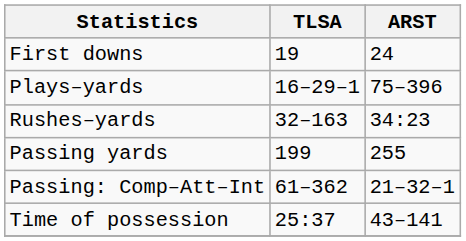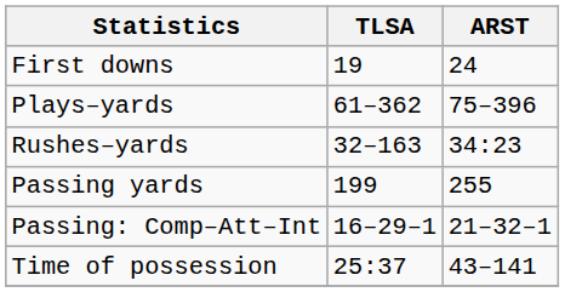Plays–yards | TLSA: 16–29–1 -> 61–362
Passing: Comp–Att–Int | TLSA: 61–362 -> 16–29–1
